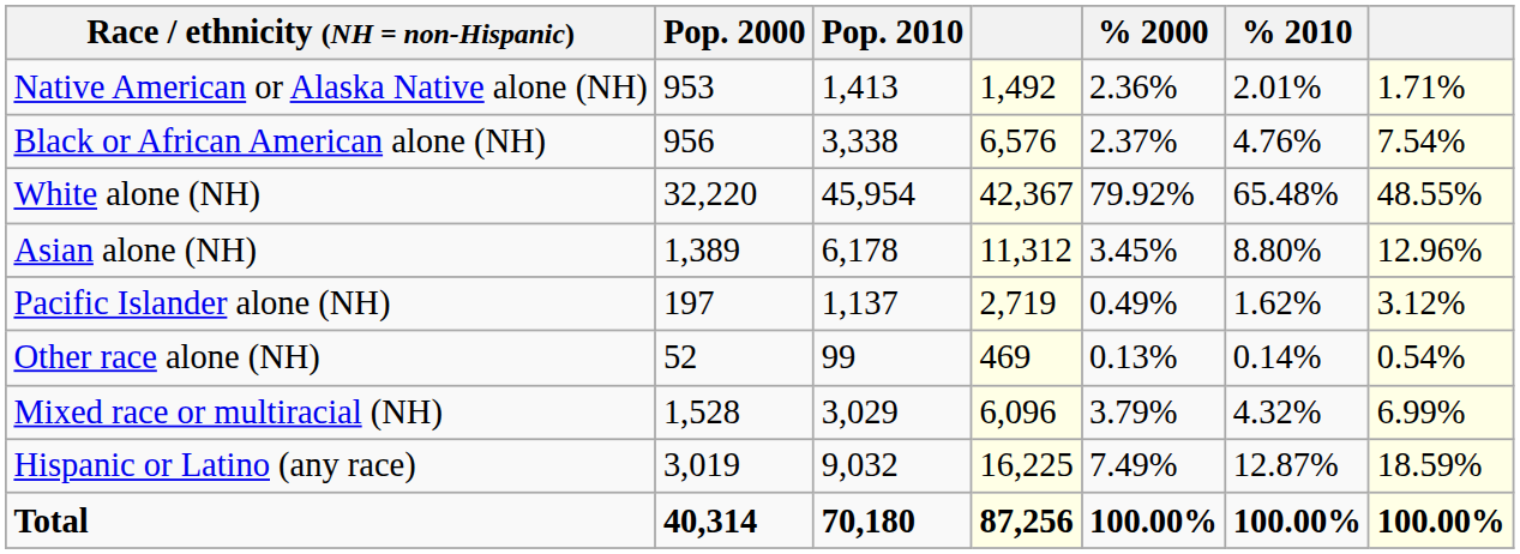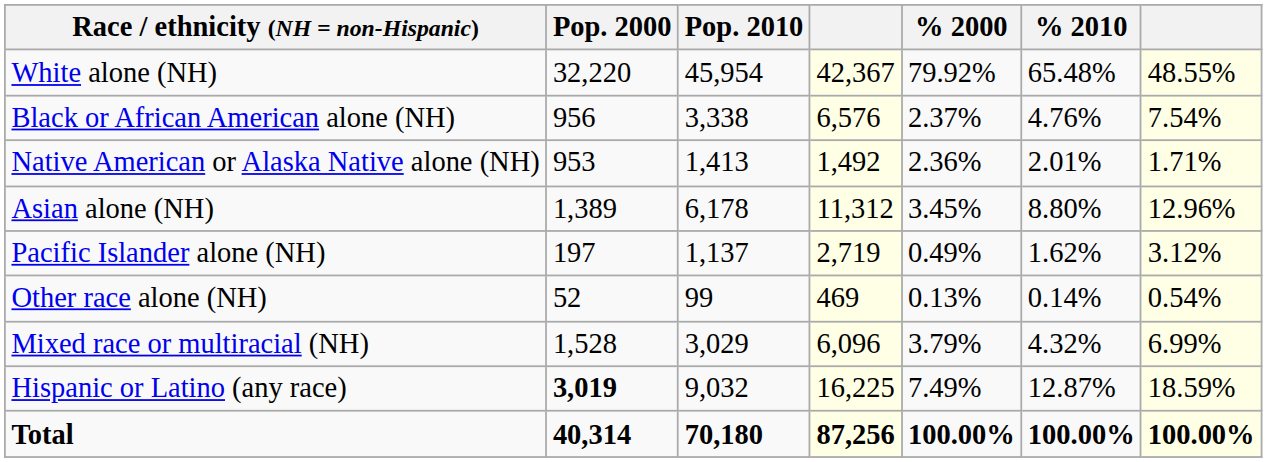rows swapped: White alone (NH) <-> Native American or Alaska Native alone (NH)
Hispanic or Latino (any race) | Pop. 2000: normal -> bold
